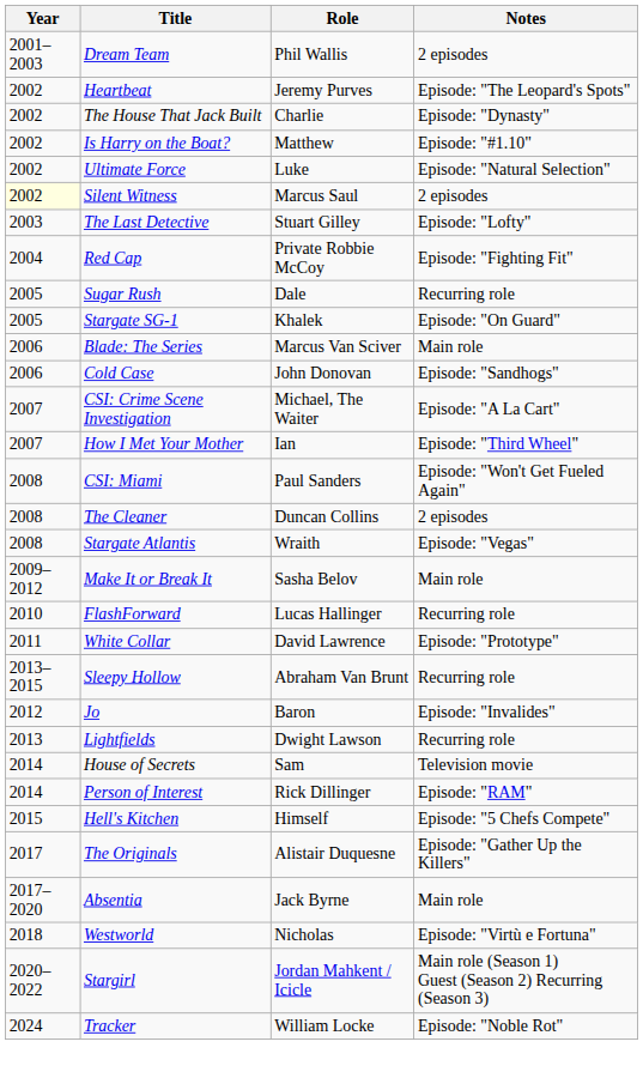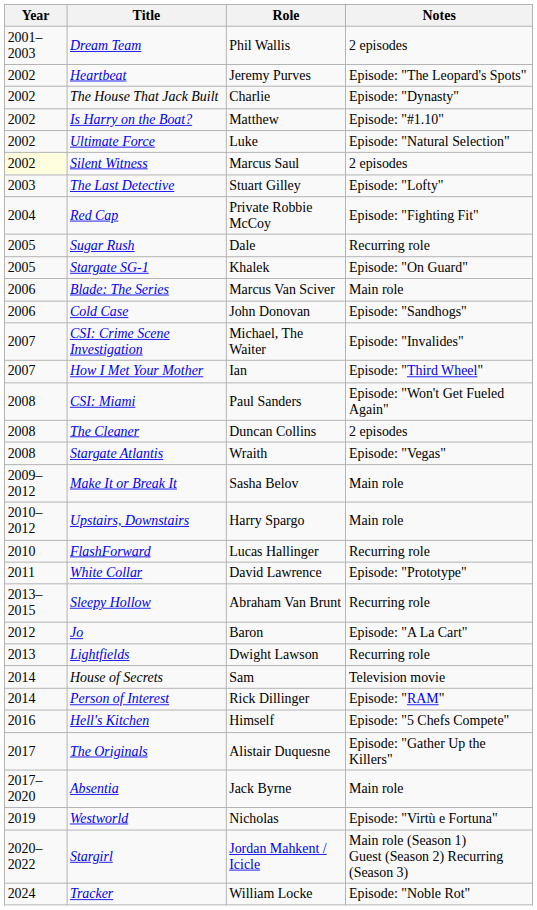CSI: Crime Scene Investigation | Notes: Episode: "A La Cart" -> Episode: "Invalides"
+ row: 2010–2012 | Upstairs, Downstairs | Harry Spargo | Main role
Jo | Notes: Episode: "Invalides" -> Episode: "A La Cart"
Hell's Kitchen | Year: 2015 -> 2016
Westworld | Year: 2018 -> 2019
